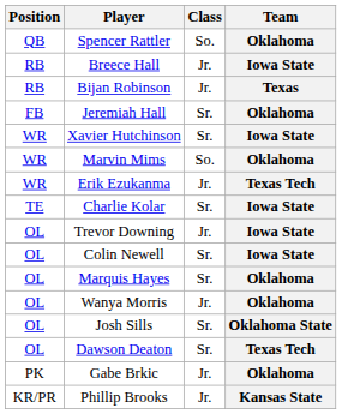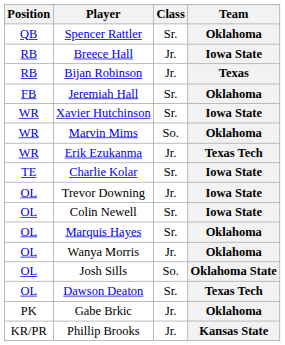Spencer Rattler | Class: So. -> Sr.
Josh Sills | Class: Sr. -> So.
